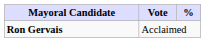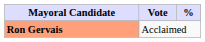Ron Gervais | Mayoral Candidate: no background -> lightsalmon background
